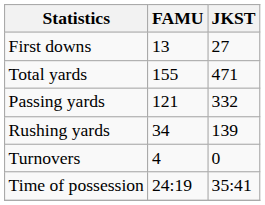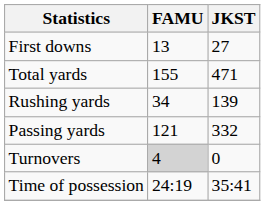rows swapped: Rushing yards <-> Passing yards
Turnovers | FAMU: no background -> lightgrey background
